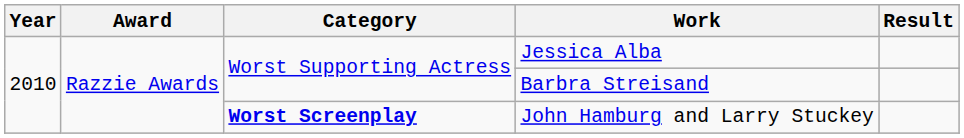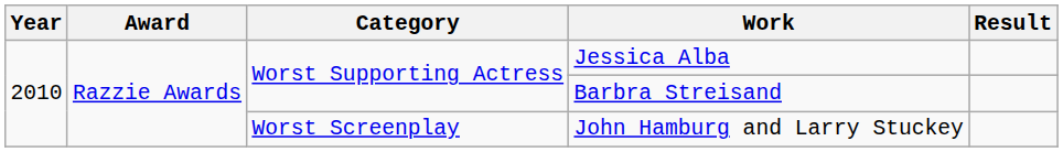John Hamburg and Larry Stuckey | Category: bold -> normal
